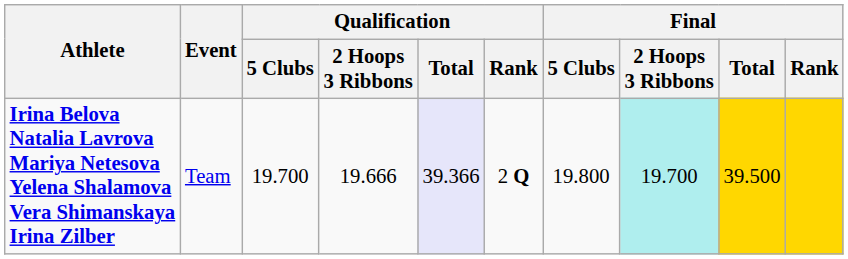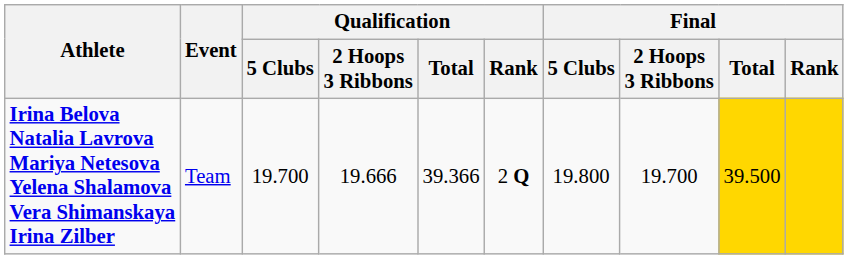row 3 | Qualification / Total: lavender background -> no background
row 3 | Final / 2 Hoops 3 Ribbons: paleturquoise background -> no background
